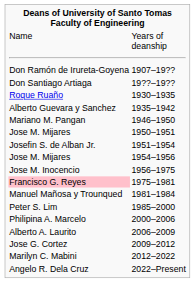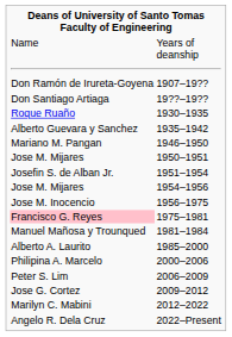row 14 | column 1: Peter S. Lim -> Alberto A. Laurito
row 16 | column 1: Alberto A. Laurito -> Peter S. Lim
